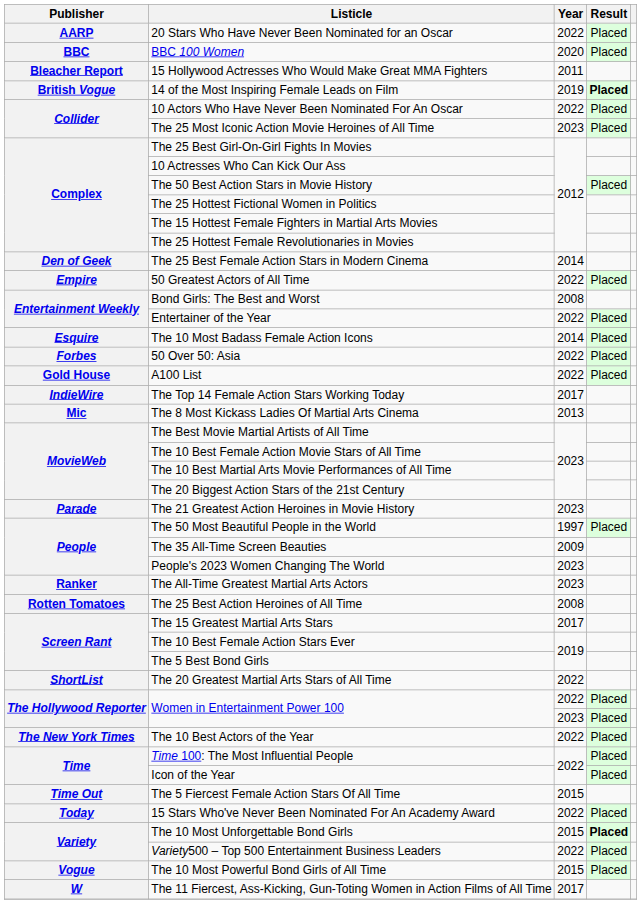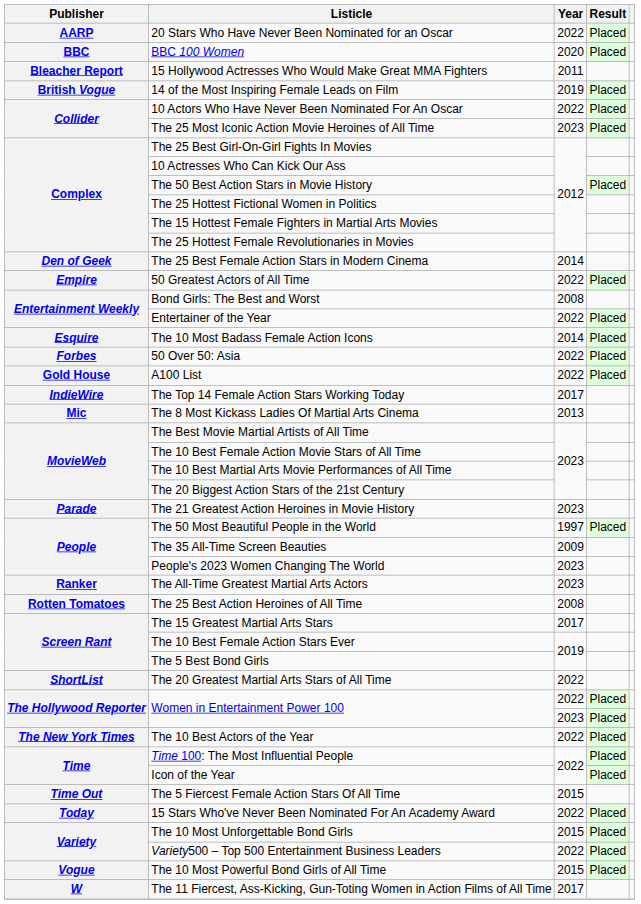14 of the Most Inspiring Female Leads on Film | Result: bold -> normal
The 10 Most Unforgettable Bond Girls | Result: bold -> normal
